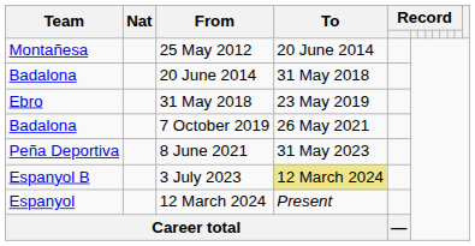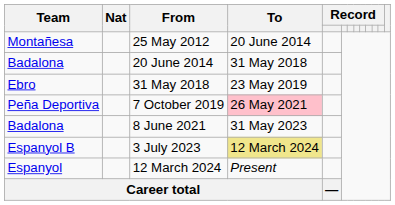7 October 2019 | Team: Badalona -> Peña Deportiva
7 October 2019 | To: no background -> pink background
8 June 2021 | Team: Peña Deportiva -> Badalona
